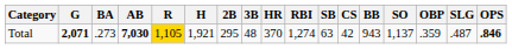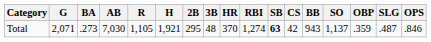row 2 | G: bold -> normal
row 2 | AB: bold -> normal
row 2 | R: gold background -> no background
row 2 | SB: normal -> bold
row 2 | OPS: bold -> normal
